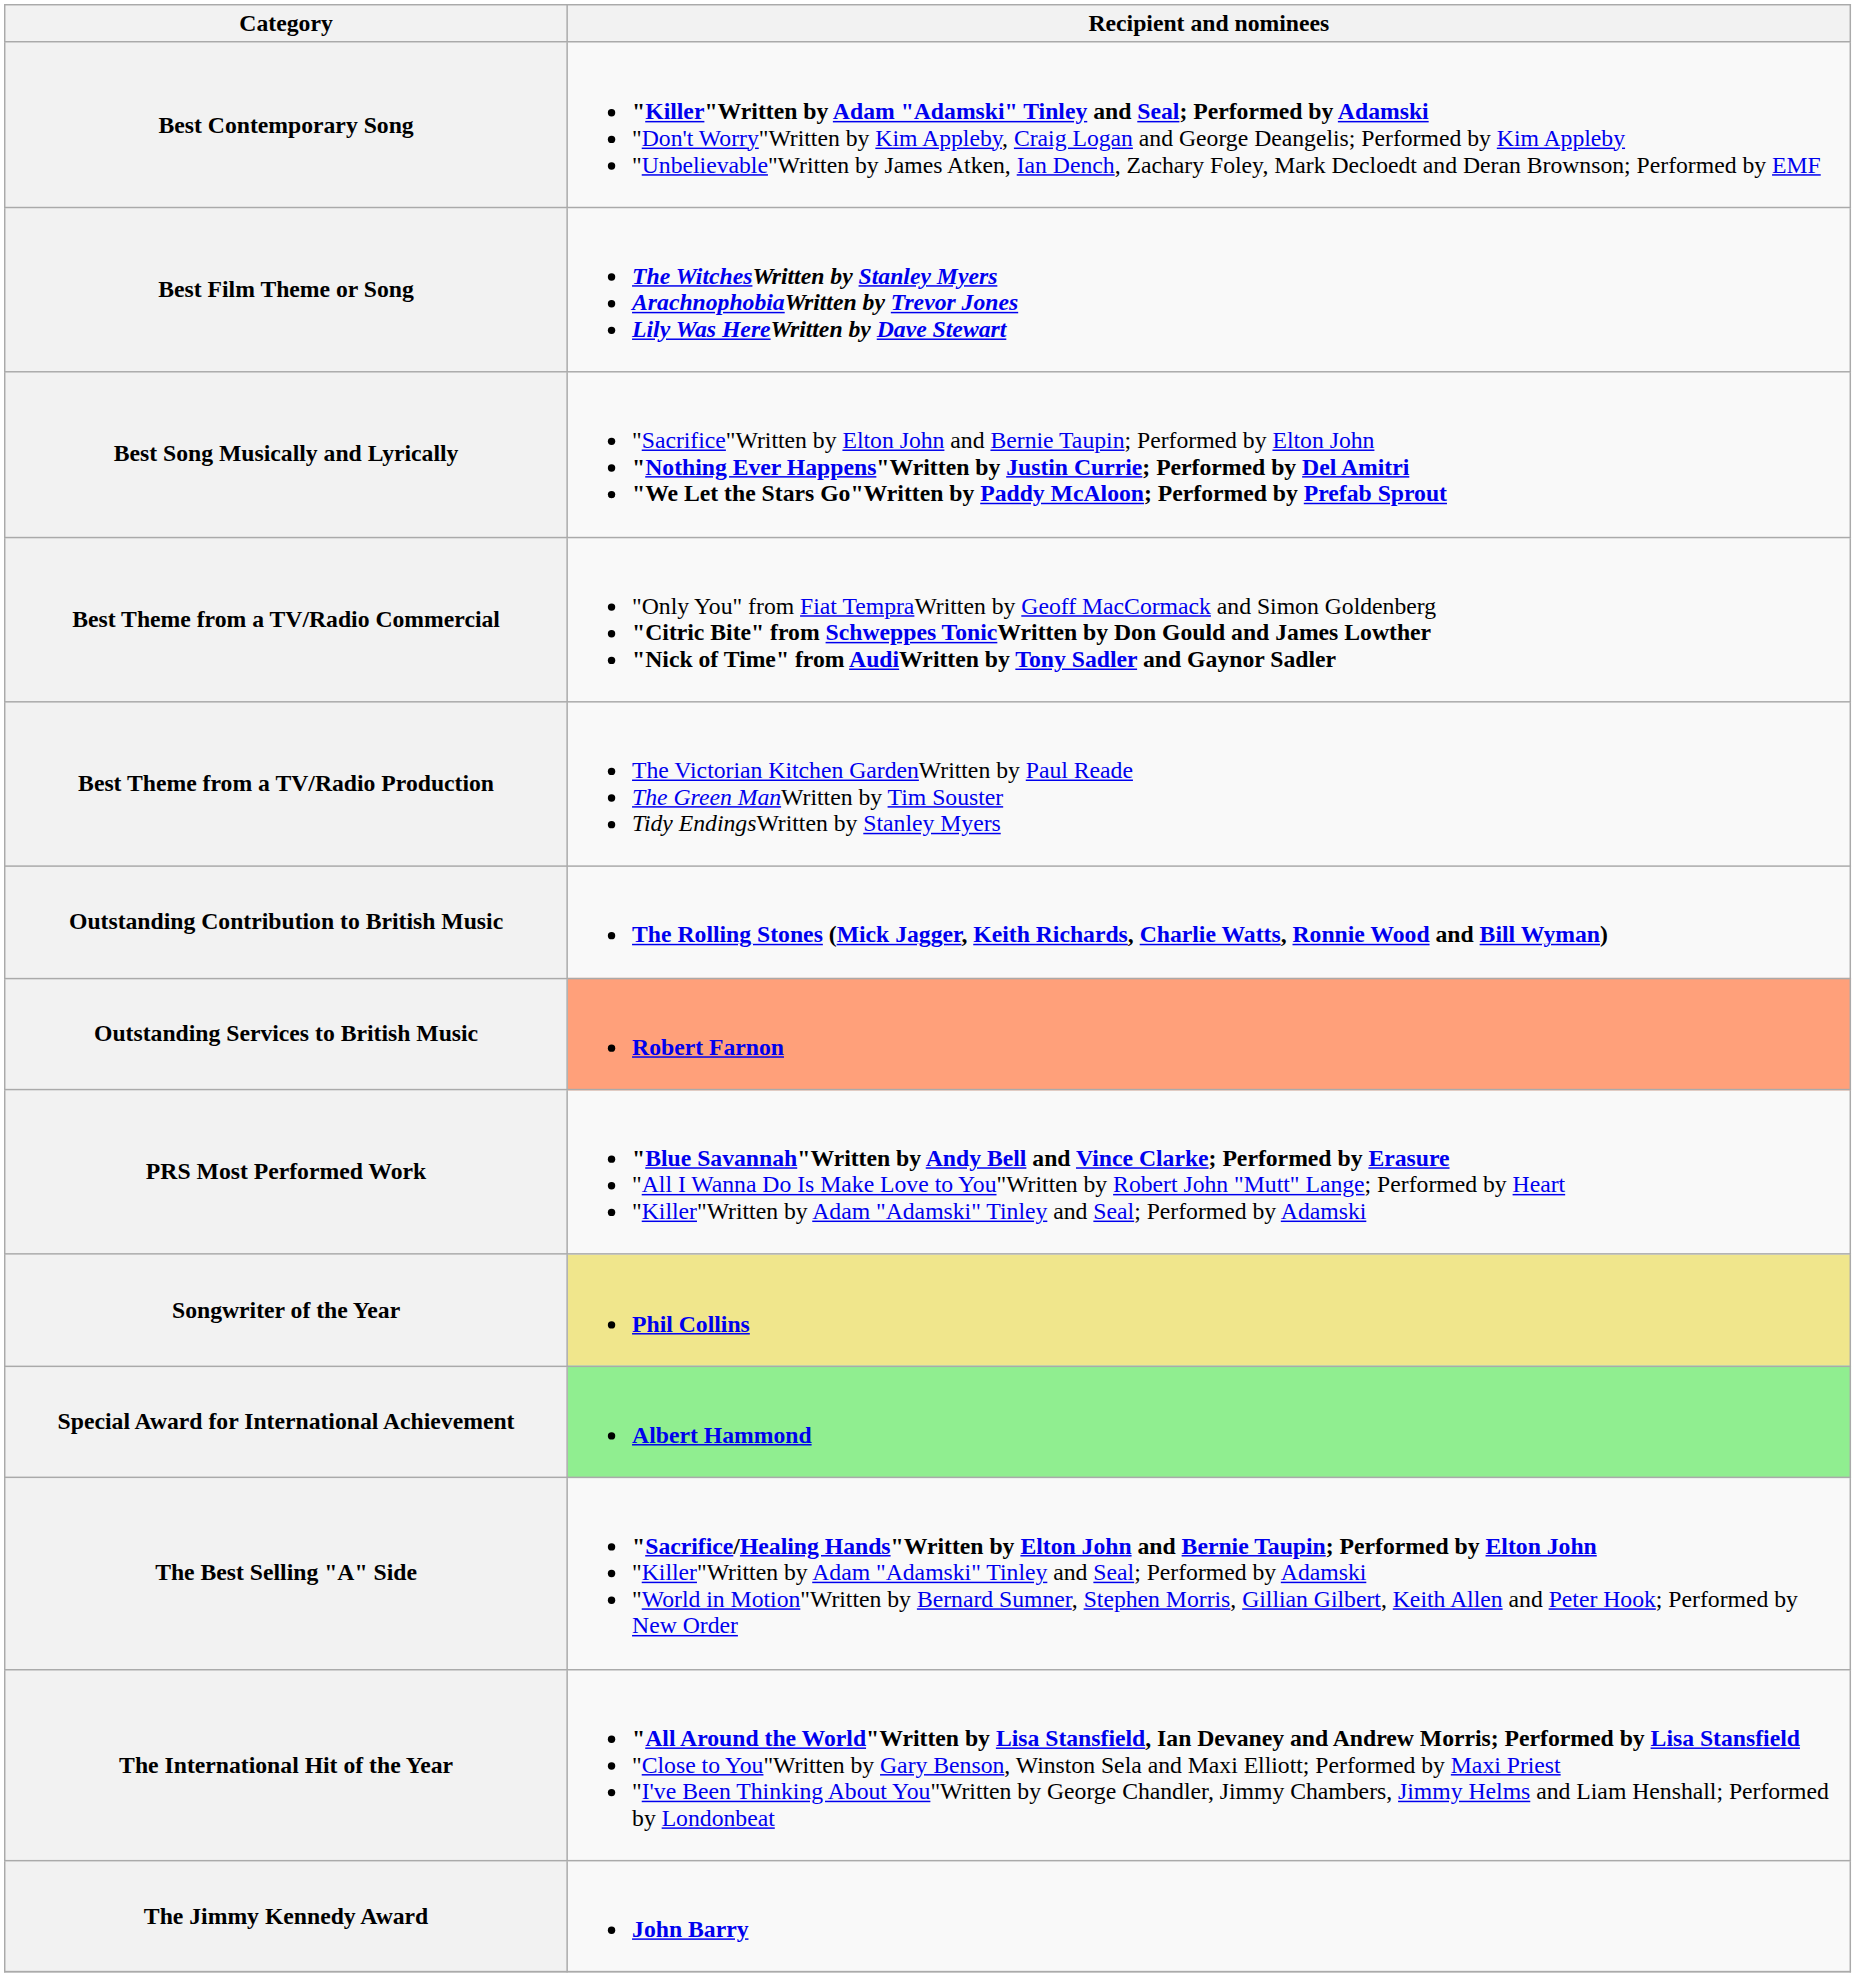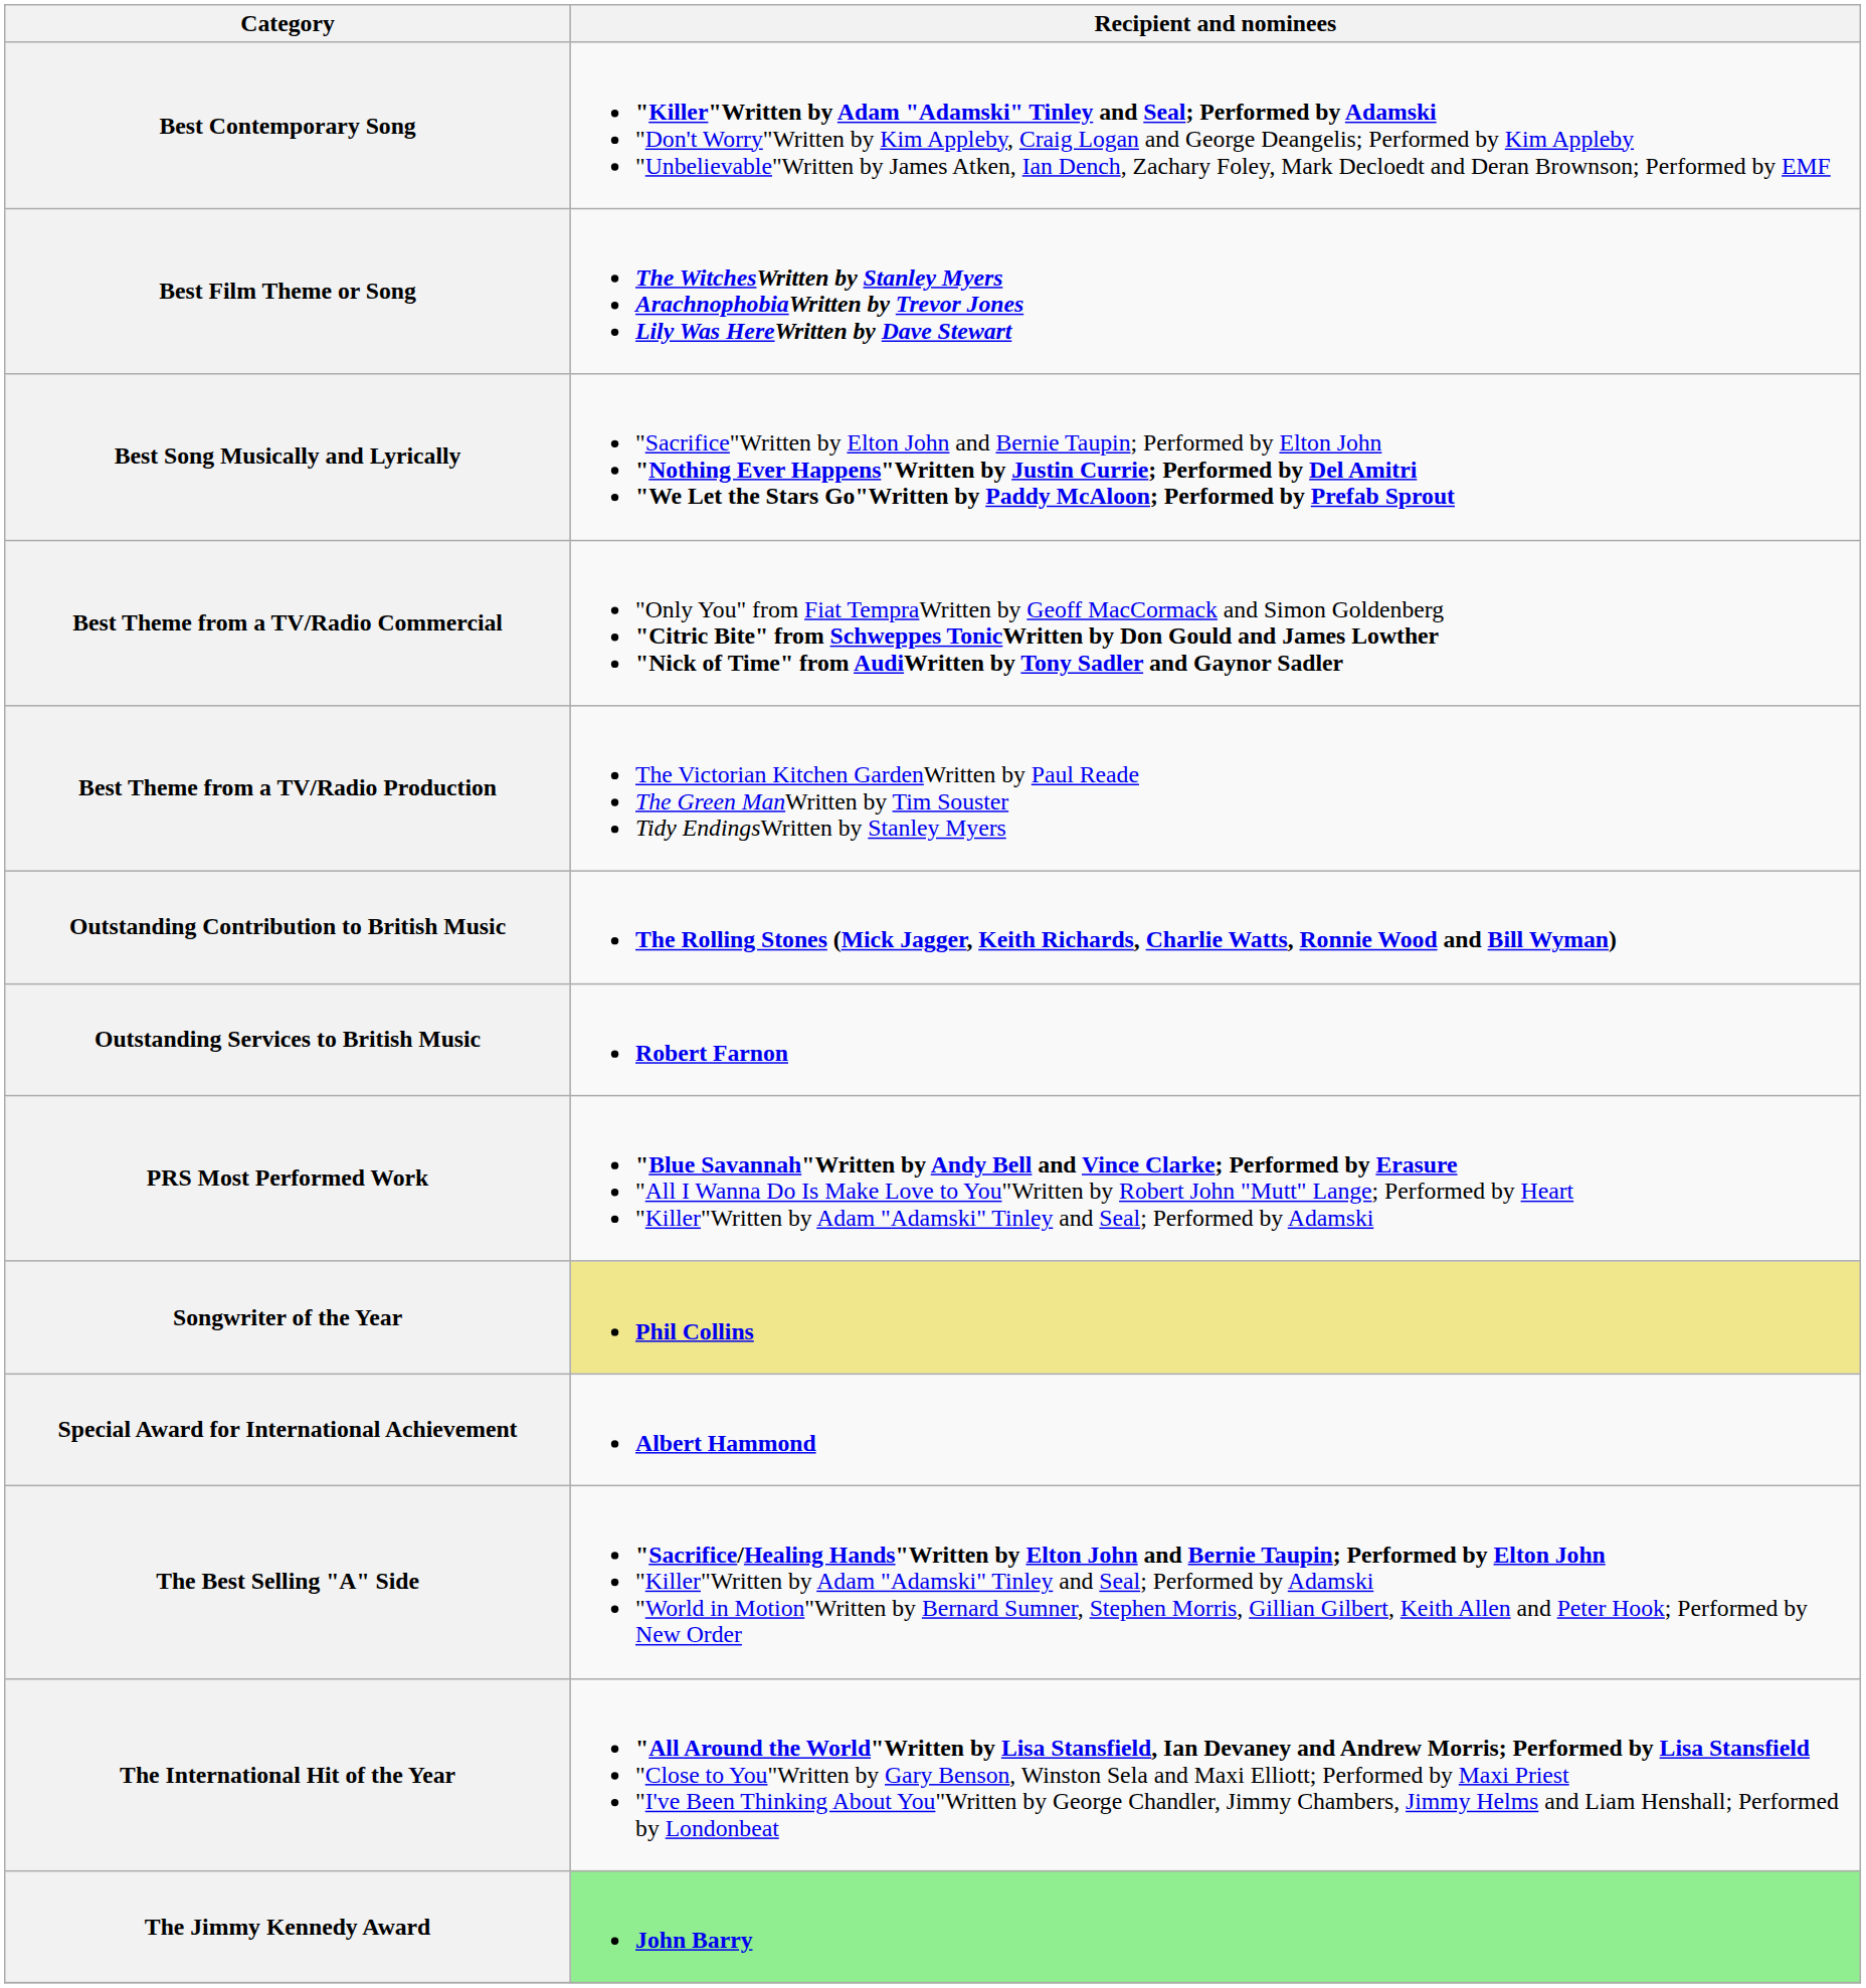Outstanding Services to British Music | Recipient and nominees: lightsalmon background -> no background
Special Award for International Achievement | Recipient and nominees: lightgreen background -> no background
The Jimmy Kennedy Award | Recipient and nominees: no background -> lightgreen background
